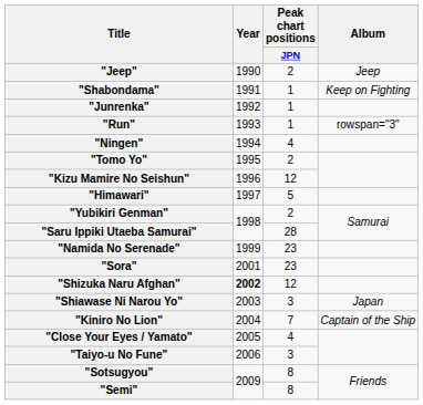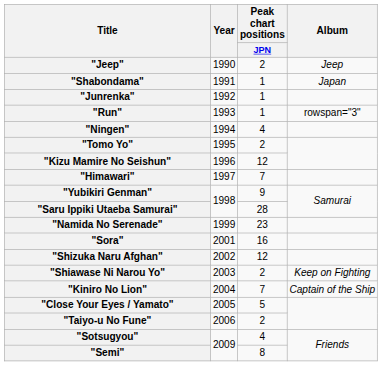"Shabondama" | Album: Keep on Fighting -> Japan
"Himawari" | Peak chart positions / JPN: 5 -> 7
"Yubikiri Genman" | Peak chart positions / JPN: 2 -> 9
"Sora" | Peak chart positions / JPN: 23 -> 16
"Shizuka Naru Afghan" | Year: bold -> normal
"Shiawase Ni Narou Yo" | Peak chart positions / JPN: 3 -> 2
"Shiawase Ni Narou Yo" | Album: Japan -> Keep on Fighting
"Close Your Eyes / Yamato" | Peak chart positions / JPN: 4 -> 5
"Taiyo-u No Fune" | Peak chart positions / JPN: 3 -> 2
"Sotsugyou" | Peak chart positions / JPN: 8 -> 4
